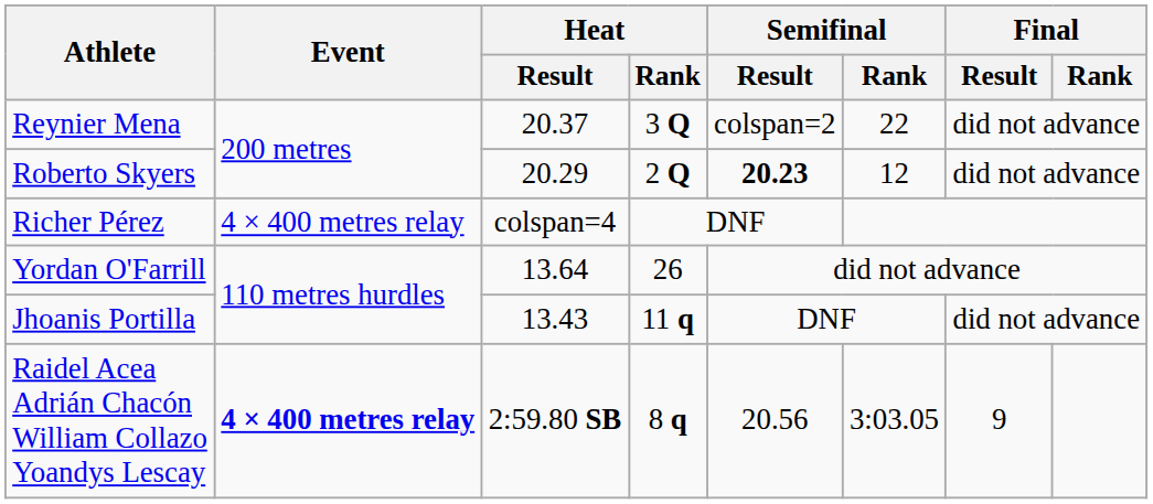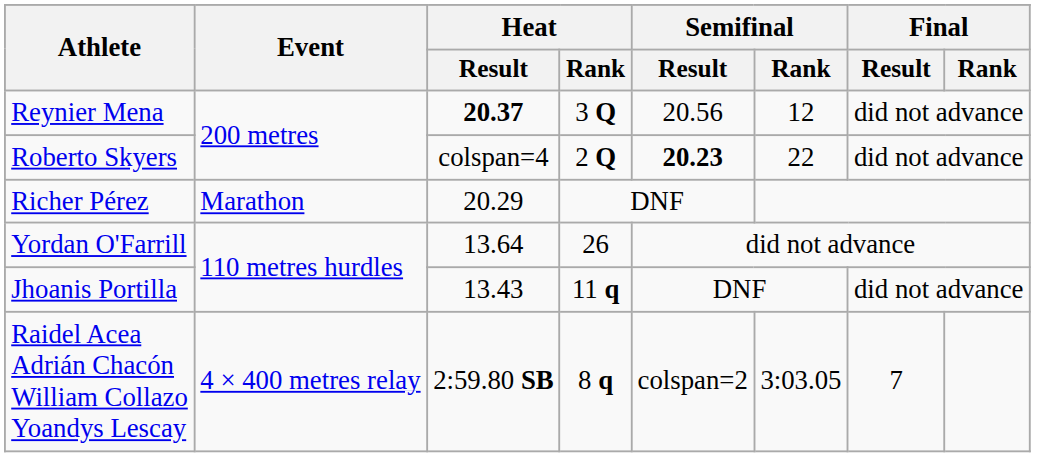Reynier Mena | Heat / Result: normal -> bold
Reynier Mena | Semifinal / Result: colspan=2 -> 20.56
Reynier Mena | Semifinal / Rank: 22 -> 12
Roberto Skyers | Heat / Result: 20.29 -> colspan=4
Roberto Skyers | Semifinal / Rank: 12 -> 22
Richer Pérez | Event: 4 × 400 metres relay -> Marathon
Richer Pérez | Heat / Result: colspan=4 -> 20.29
Raidel Acea Adrián Chacón William Collazo Yoandys Lescay | Event: bold -> normal
Raidel Acea Adrián Chacón William Collazo Yoandys Lescay | Semifinal / Result: 20.56 -> colspan=2
Raidel Acea Adrián Chacón William Collazo Yoandys Lescay | Final / Result: 9 -> 7
